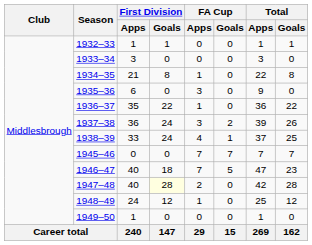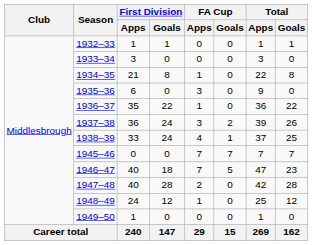1947–48 | First Division / Goals: lightyellow background -> no background
